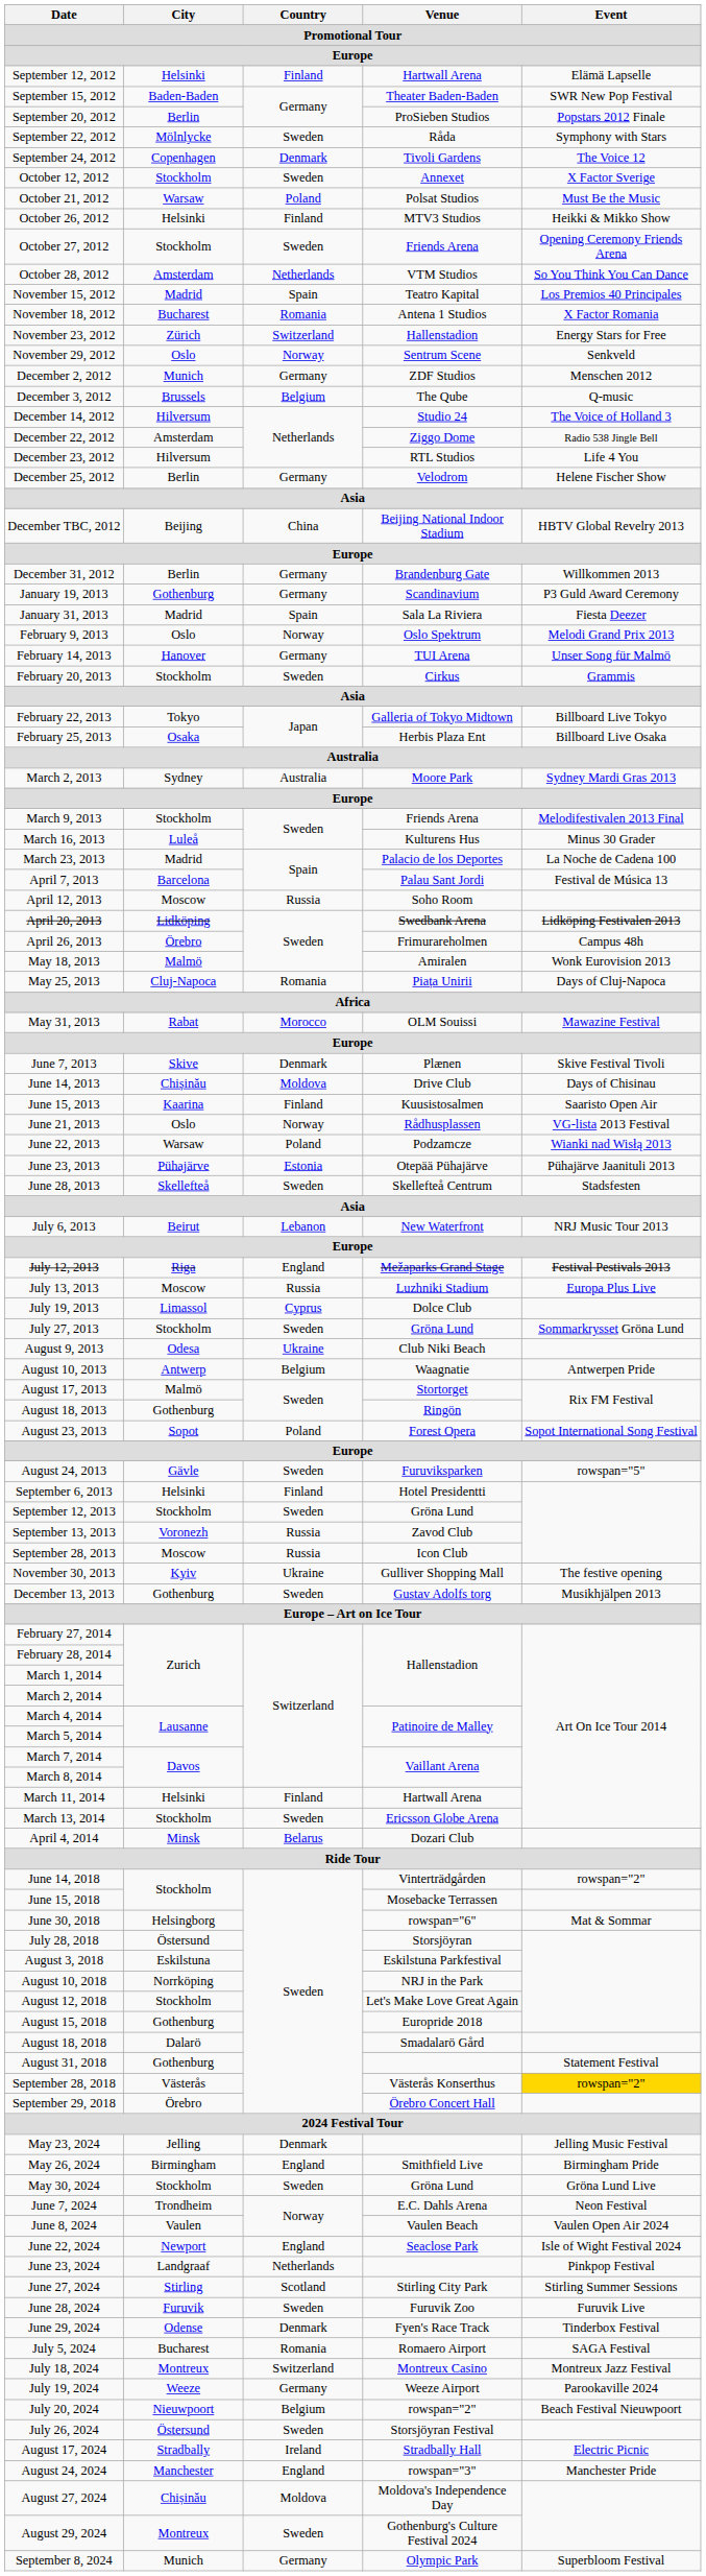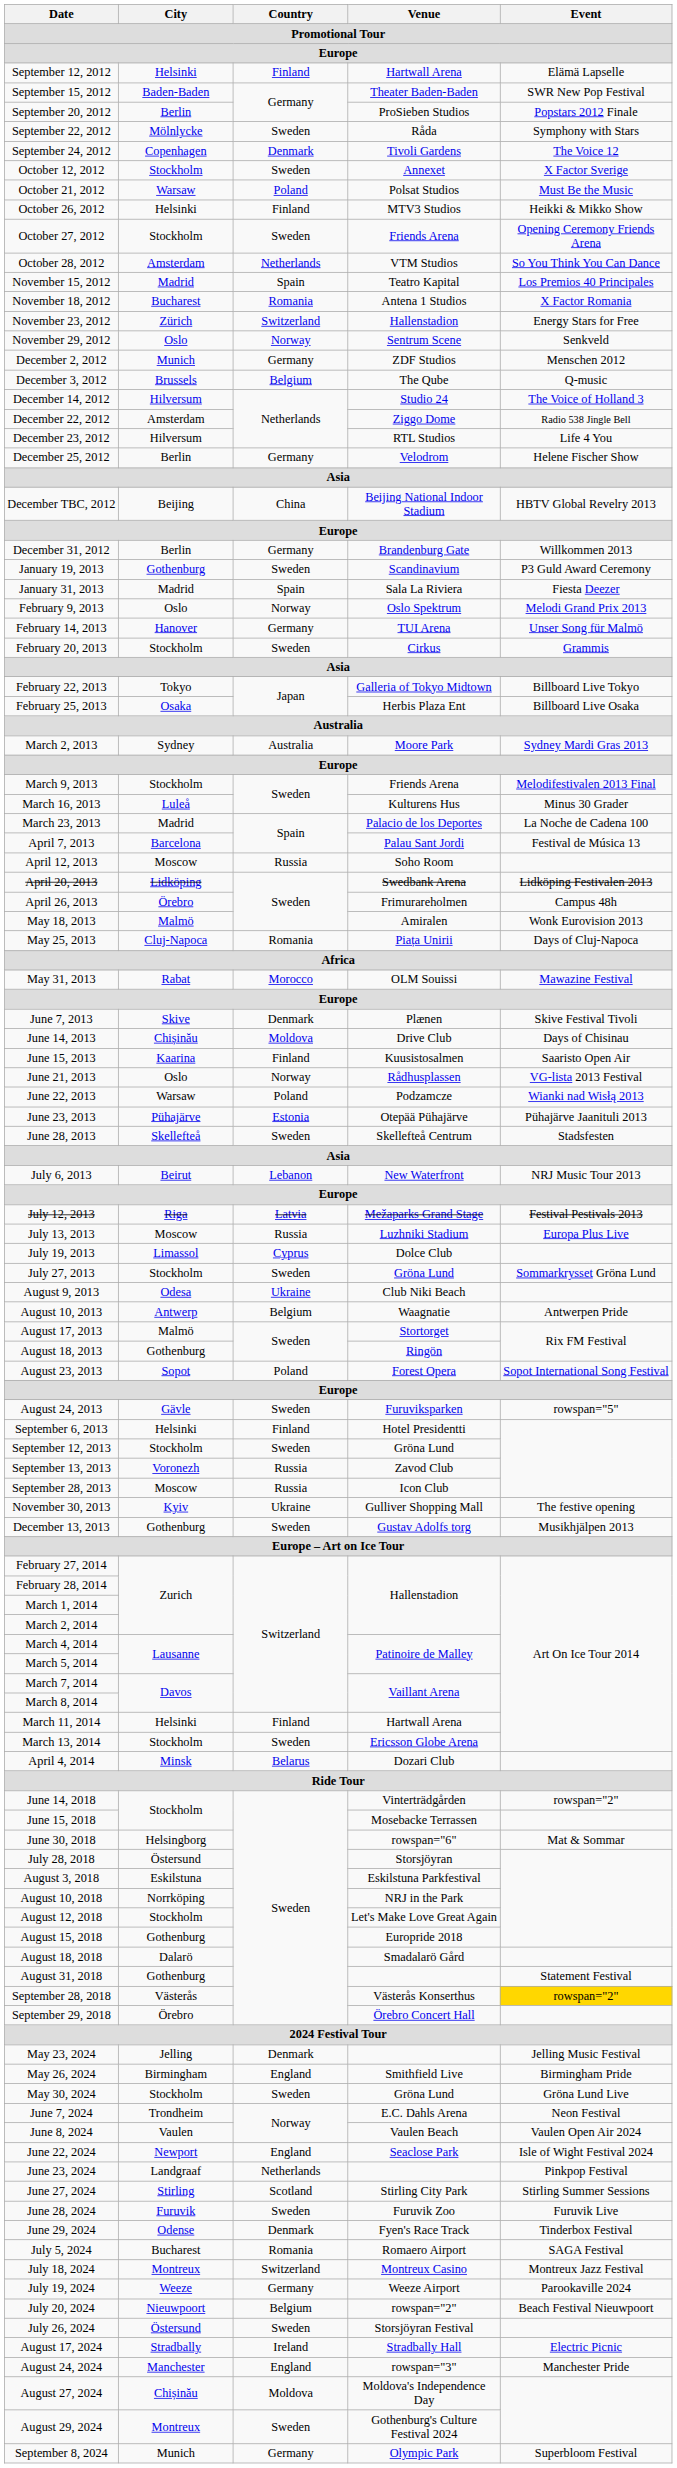January 19, 2013 | Country: Germany -> Sweden
July 12, 2013 | Country: England -> Latvia
